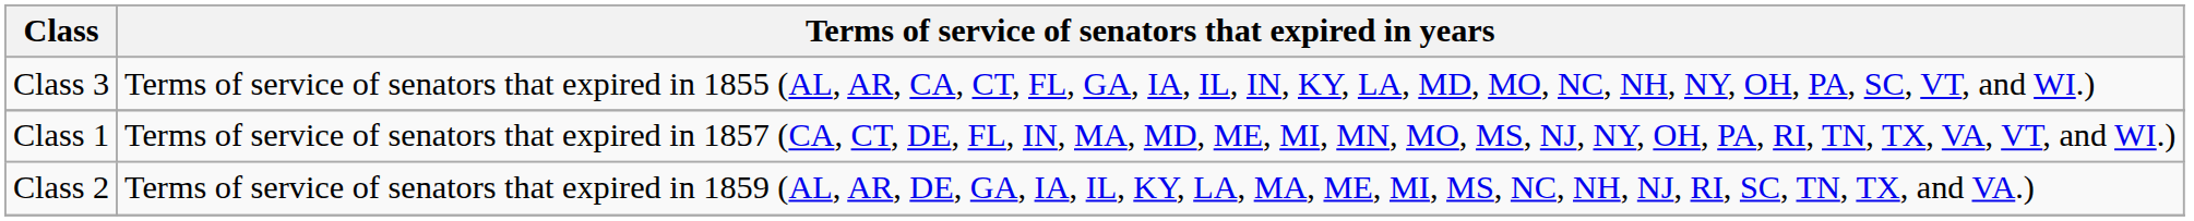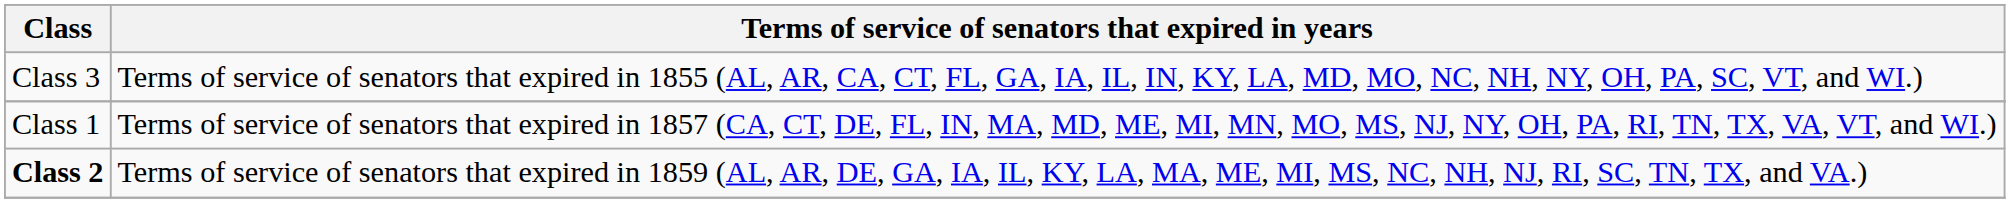Class 2 | Class: normal -> bold
